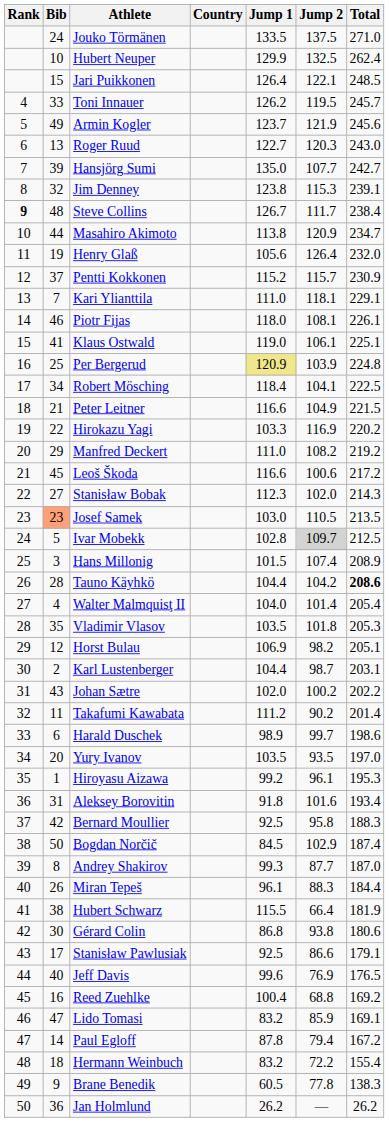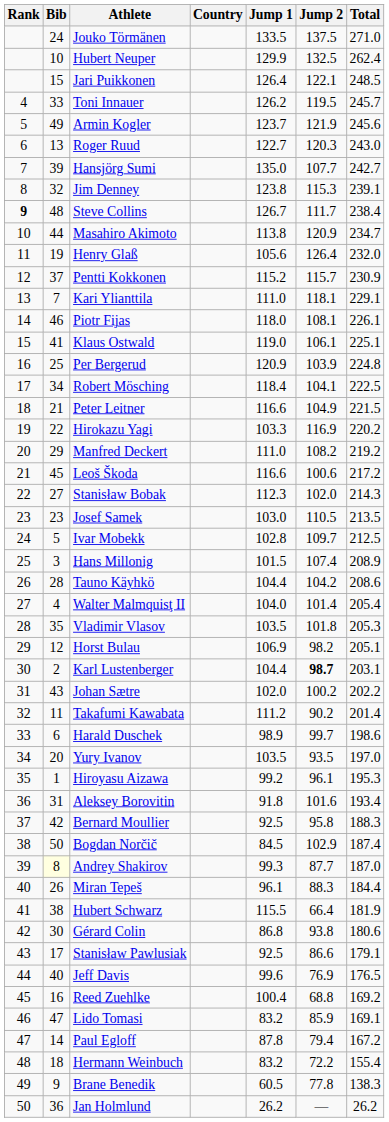Per Bergerud | Jump 1: khaki background -> no background
Josef Samek | Bib: lightsalmon background -> no background
Ivar Mobekk | Jump 2: lightgrey background -> no background
Tauno Käyhkö | Total: bold -> normal
Karl Lustenberger | Jump 2: normal -> bold
Andrey Shakirov | Bib: no background -> lightyellow background
